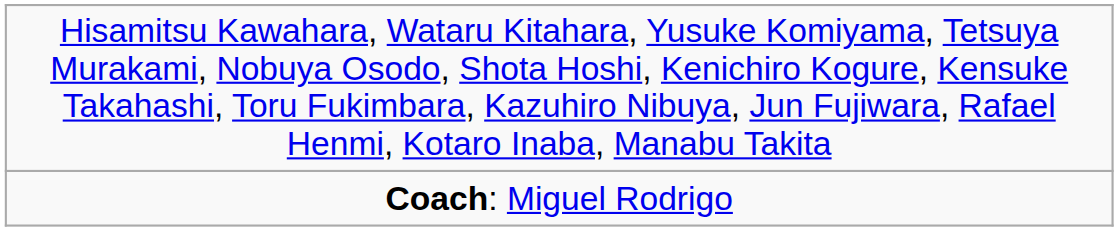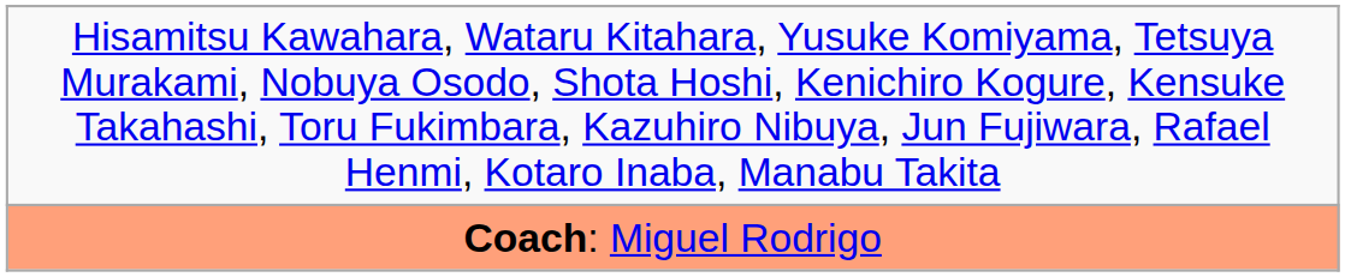row 2 | column 1: no background -> lightsalmon background
